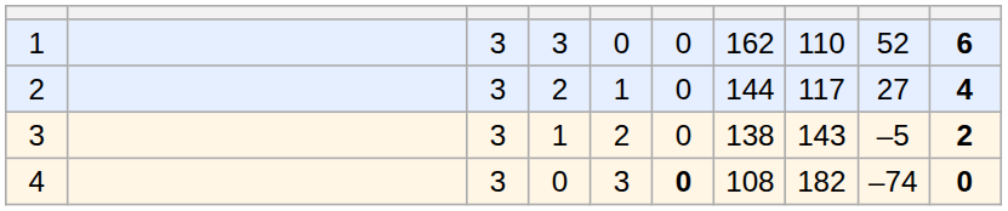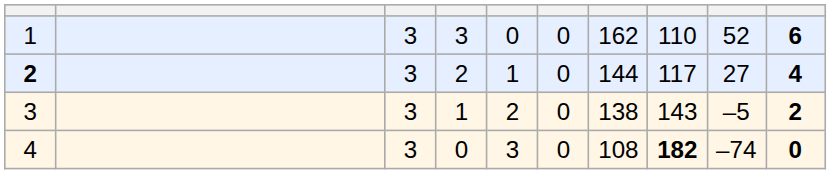row 3 | column 1: normal -> bold
row 5 | column 6: bold -> normal
row 5 | column 8: normal -> bold
